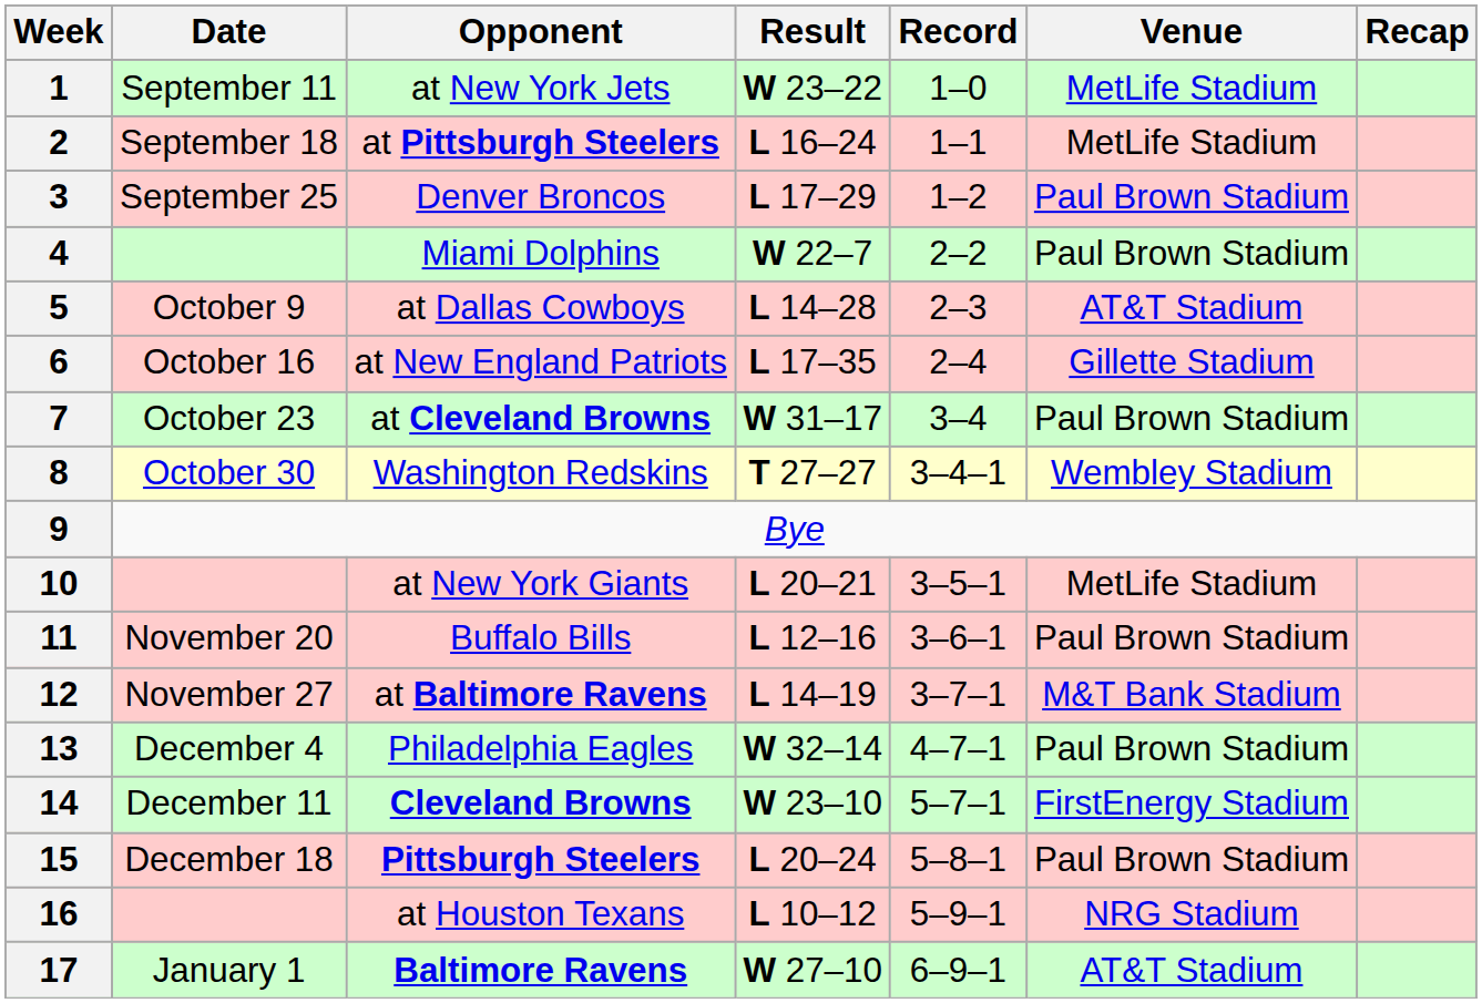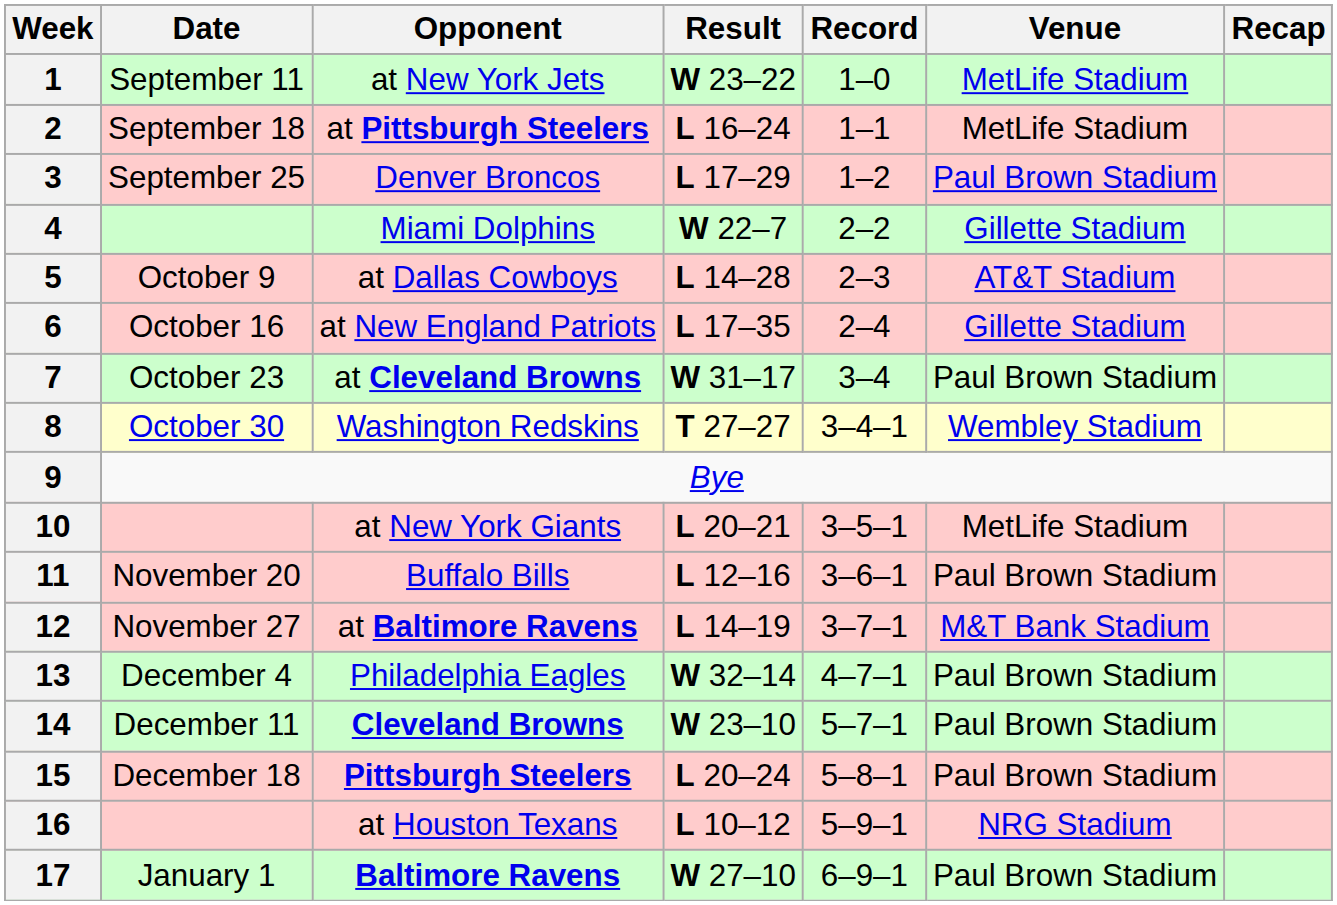4 | Venue: Paul Brown Stadium -> Gillette Stadium
14 | Venue: FirstEnergy Stadium -> Paul Brown Stadium
17 | Venue: AT&T Stadium -> Paul Brown Stadium
